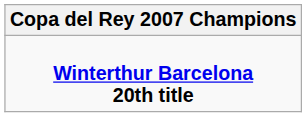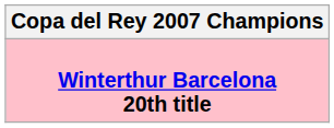row 2 | column 1: no background -> pink background
